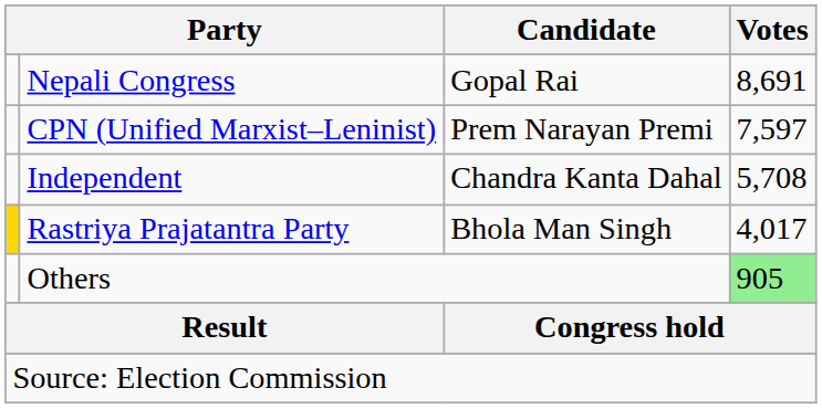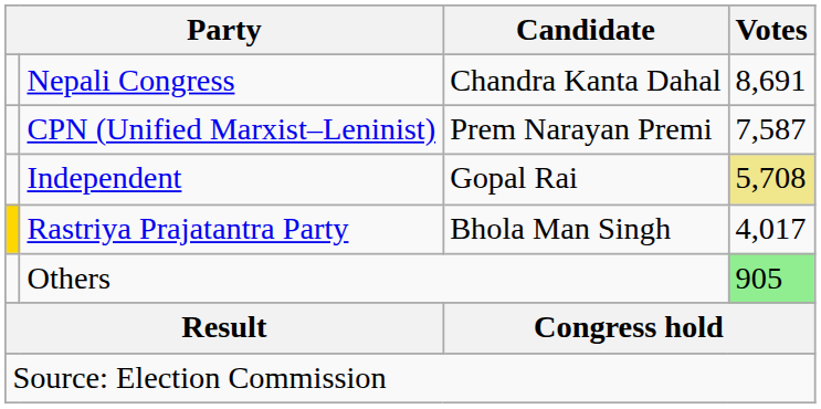Nepali Congress | Candidate: Gopal Rai -> Chandra Kanta Dahal
CPN (Unified Marxist–Leninist) | Votes: 7,597 -> 7,587
Independent | Candidate: Chandra Kanta Dahal -> Gopal Rai
Independent | Votes: no background -> khaki background
